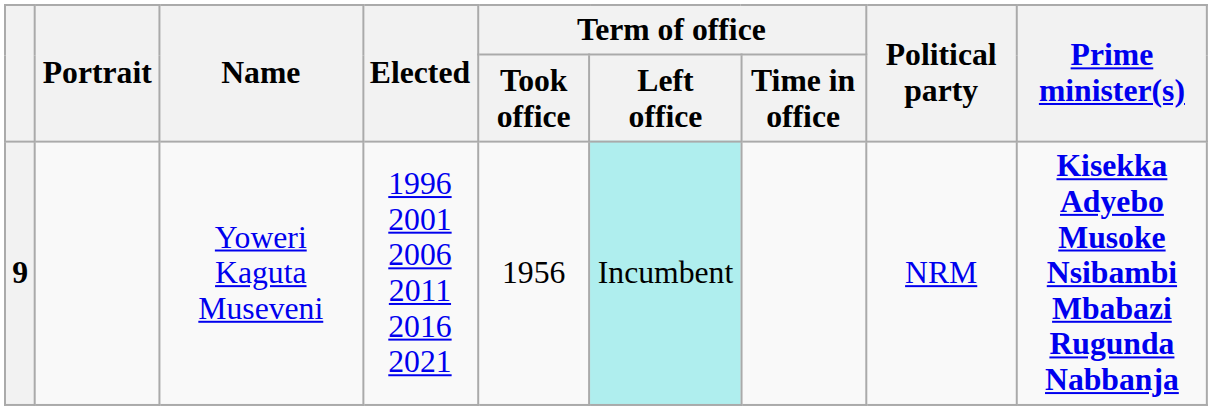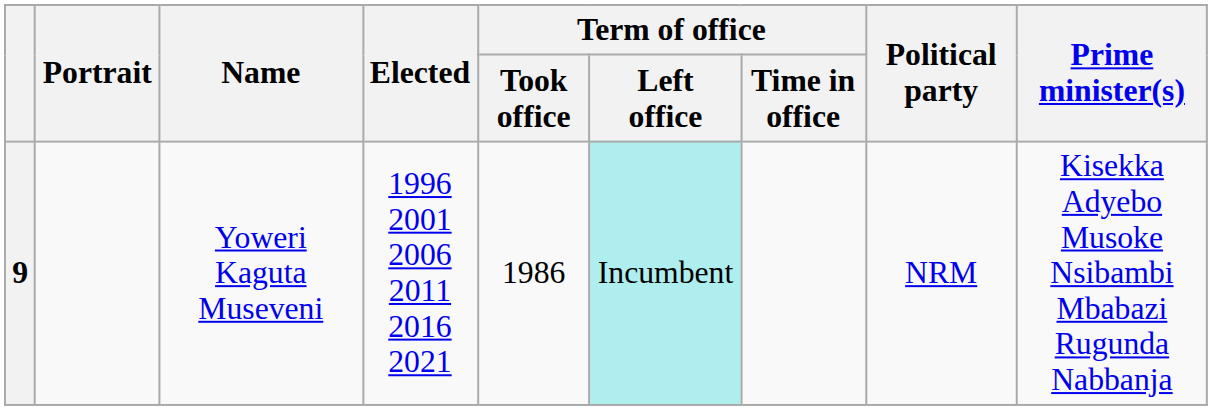9 | Term of office / Took office: 1956 -> 1986
9 | Prime minister(s): bold -> normal
